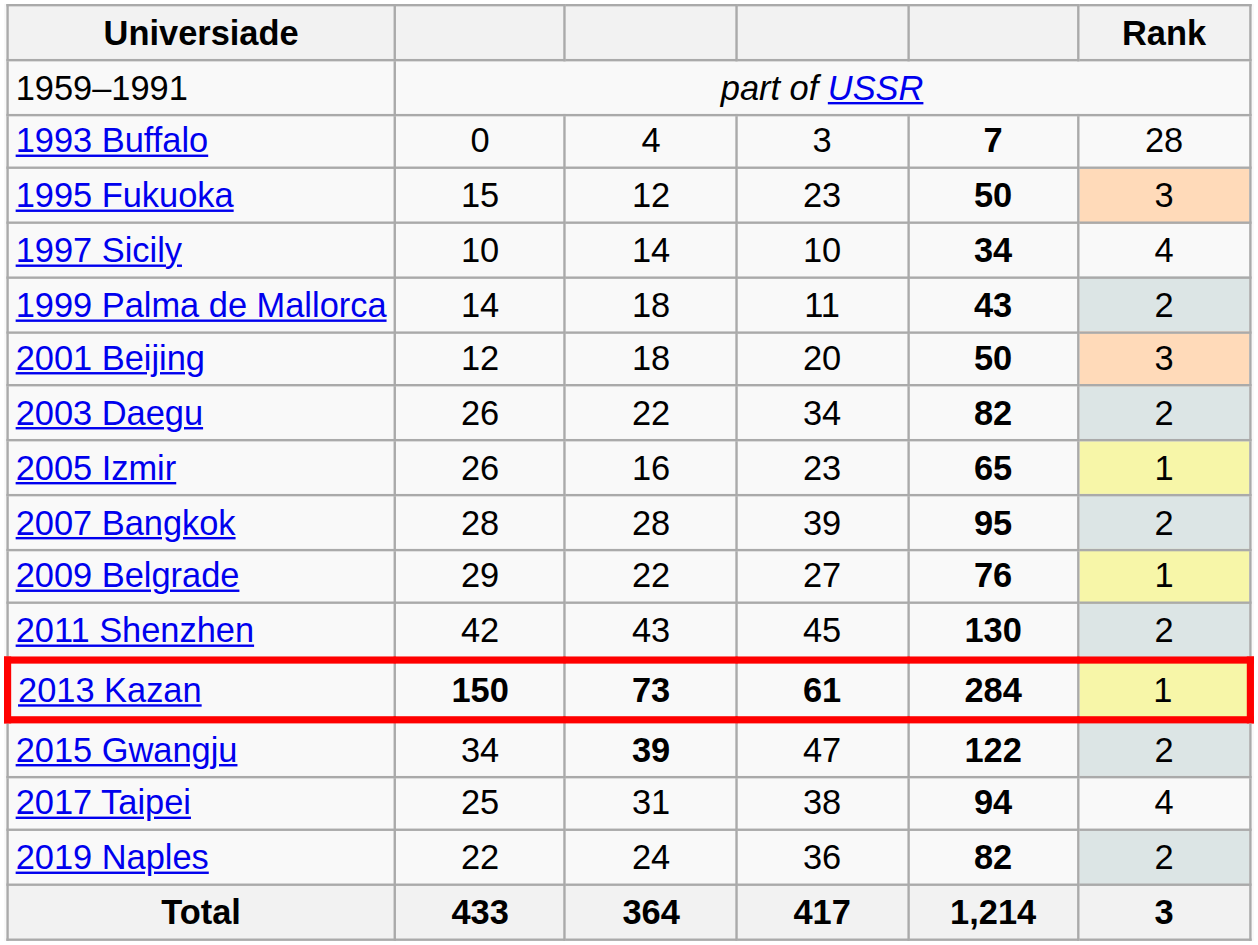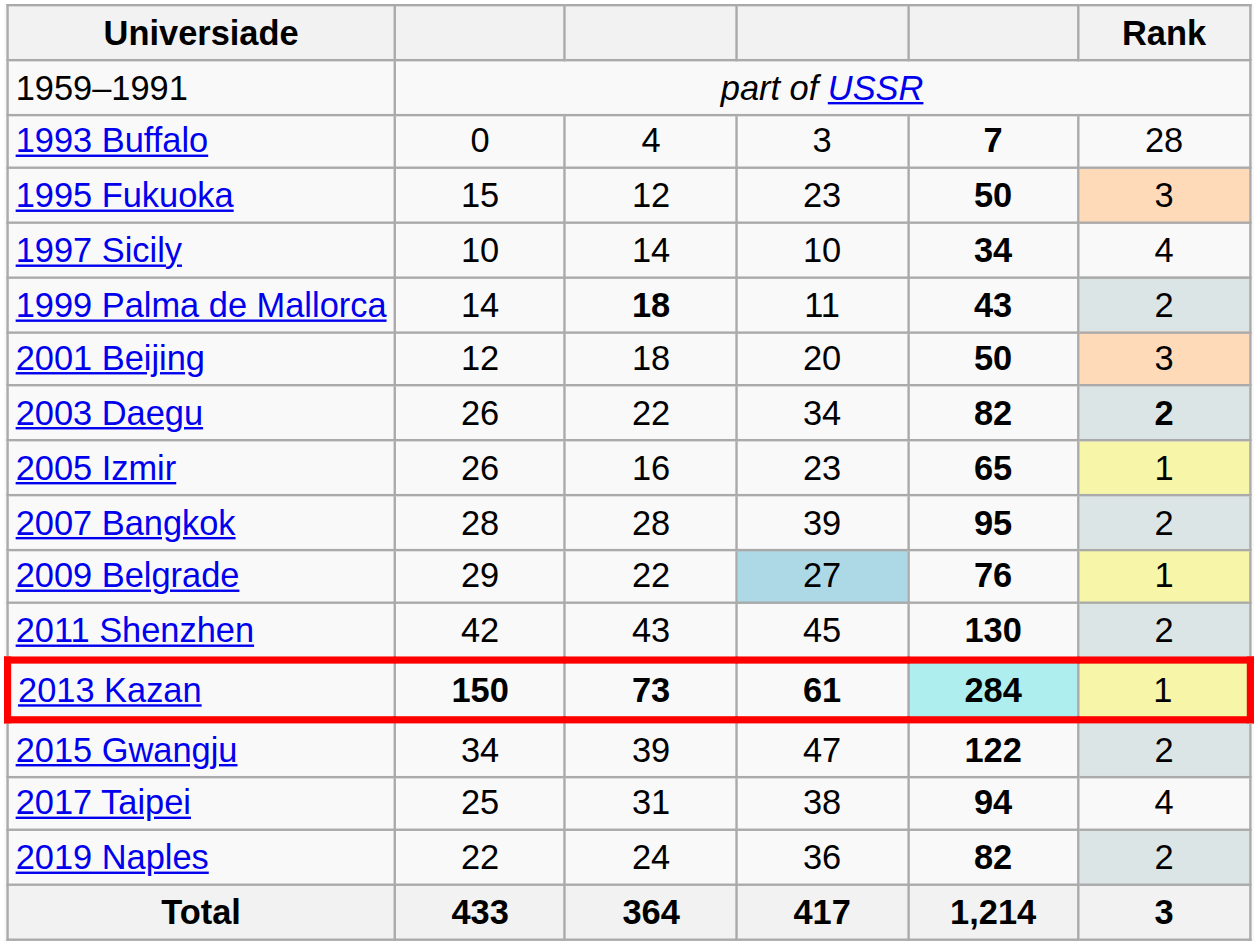1999 Palma de Mallorca | column 3: normal -> bold
2003 Daegu | Rank: normal -> bold
2009 Belgrade | column 4: no background -> lightblue background
2013 Kazan | column 5: no background -> paleturquoise background
2015 Gwangju | column 3: bold -> normal
